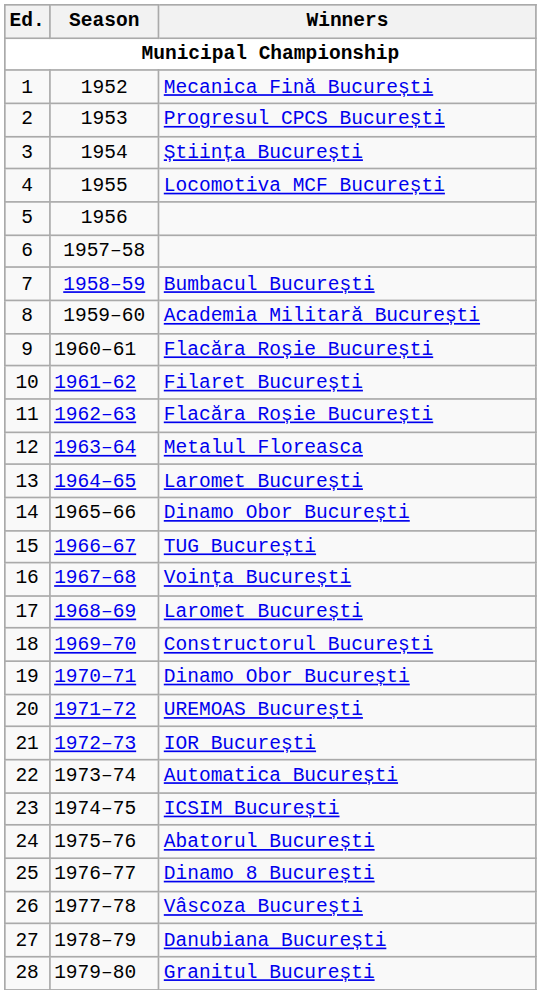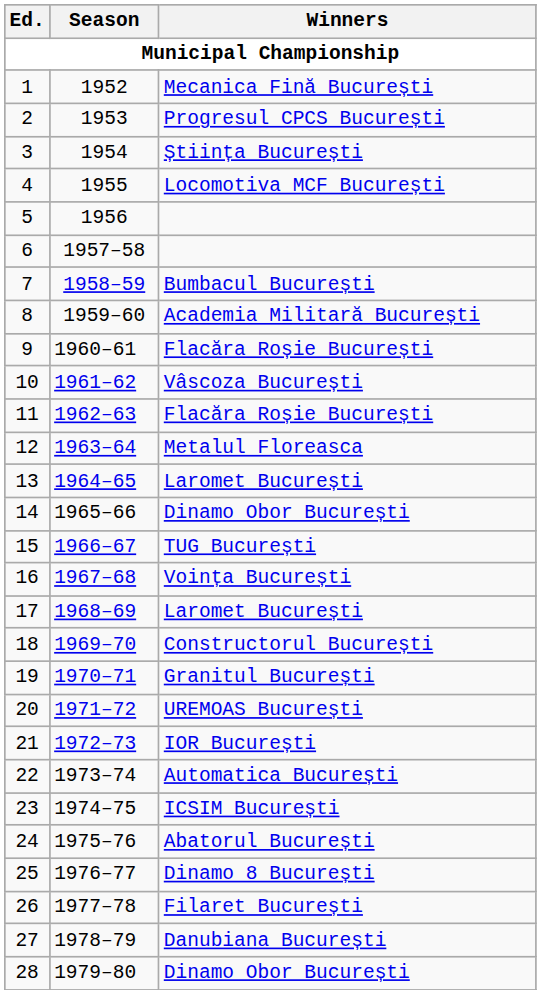10 | Winners: Filaret București -> Vâscoza București
19 | Winners: Dinamo Obor București -> Granitul București
26 | Winners: Vâscoza București -> Filaret București
28 | Winners: Granitul București -> Dinamo Obor București
